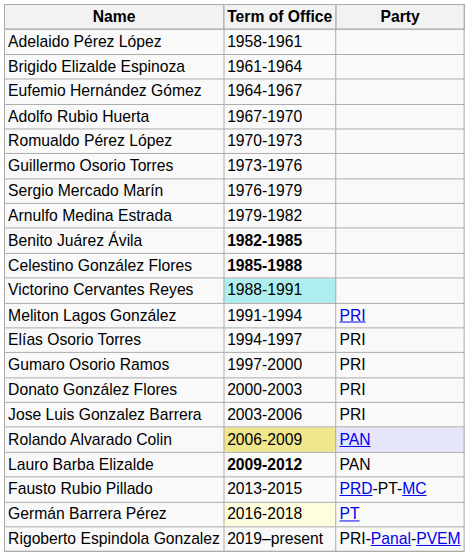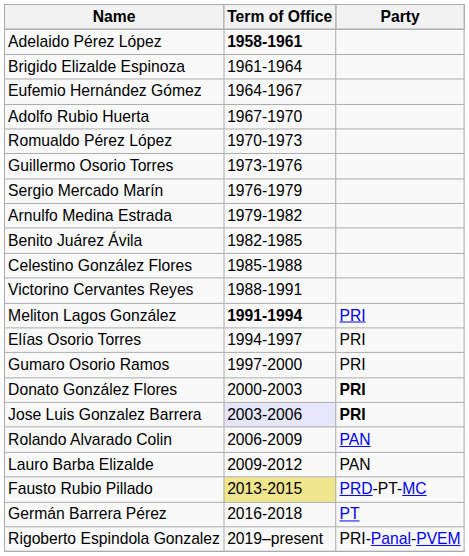Adelaido Pérez López | Term of Office: normal -> bold
Benito Juárez Ávila | Term of Office: bold -> normal
Celestino González Flores | Term of Office: bold -> normal
Victorino Cervantes Reyes | Term of Office: paleturquoise background -> no background
Meliton Lagos González | Term of Office: normal -> bold
Donato González Flores | Party: normal -> bold
Jose Luis Gonzalez Barrera | Term of Office: no background -> lavender background
Jose Luis Gonzalez Barrera | Party: normal -> bold
Rolando Alvarado Colin | Term of Office: khaki background -> no background
Rolando Alvarado Colin | Party: lavender background -> no background
Lauro Barba Elizalde | Term of Office: bold -> normal
Fausto Rubio Pillado | Term of Office: no background -> khaki background
Germán Barrera Pérez | Term of Office: lightyellow background -> no background
